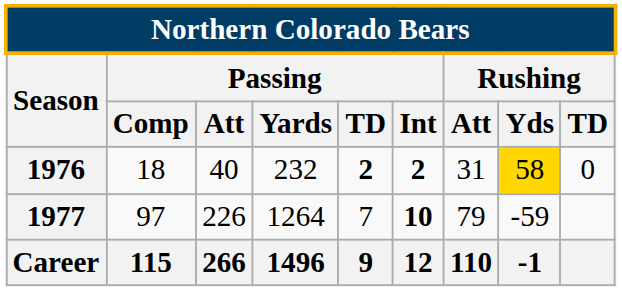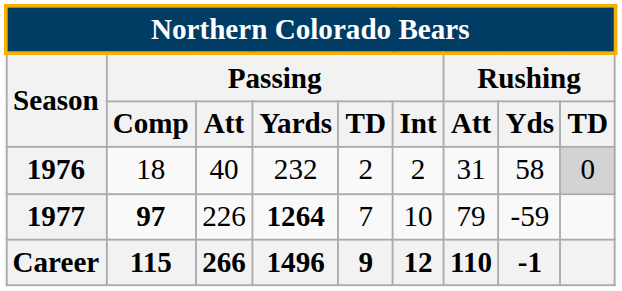1976 | Passing / TD: bold -> normal
1976 | Passing / Int: bold -> normal
1976 | Rushing / Yds: gold background -> no background
1976 | Rushing / TD: no background -> lightgrey background
1977 | Passing / Comp: normal -> bold
1977 | Passing / Yards: normal -> bold
1977 | Passing / Int: bold -> normal
